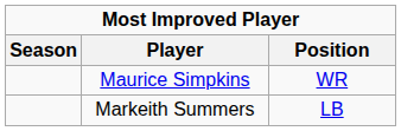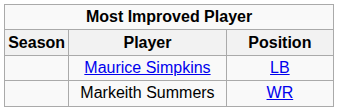Maurice Simpkins | Position: WR -> LB
Markeith Summers | Position: LB -> WR
